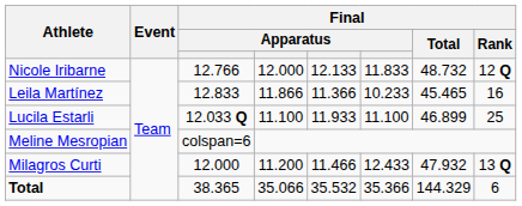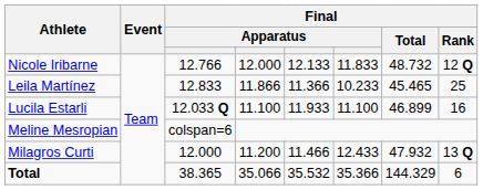Leila Martínez | Final / Rank: 16 -> 25
Lucila Estarli | Final / Rank: 25 -> 16
